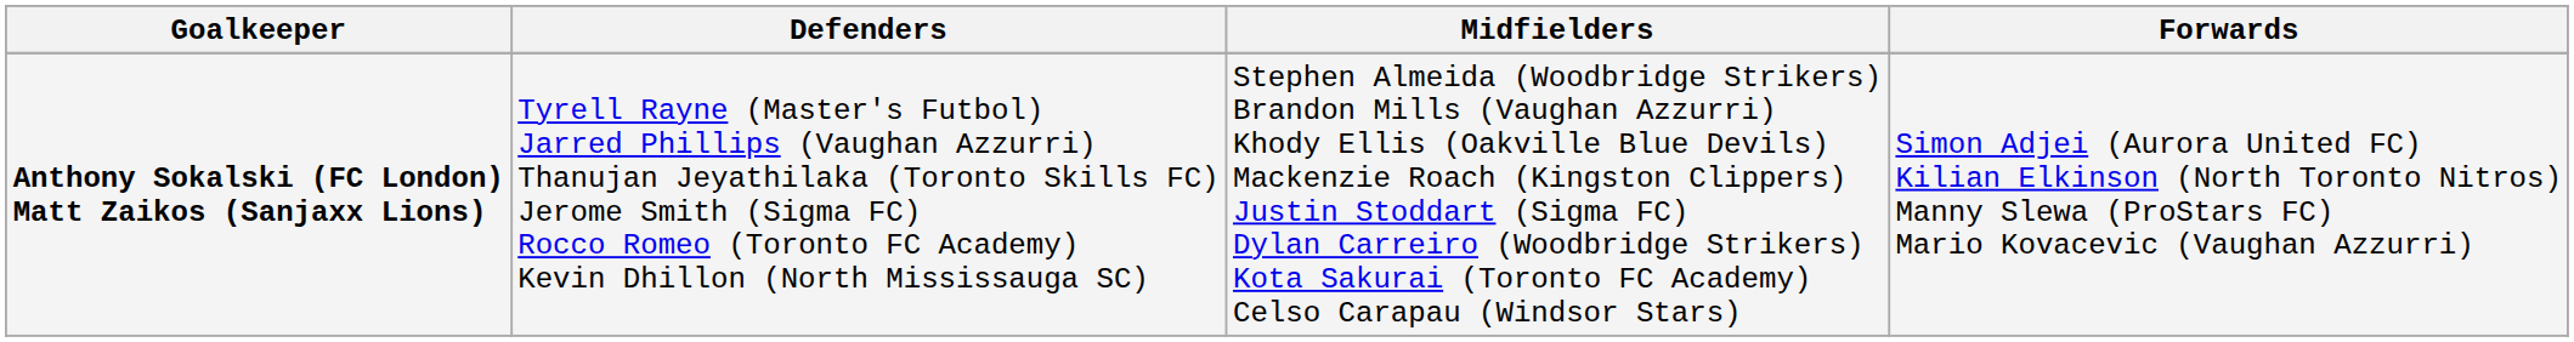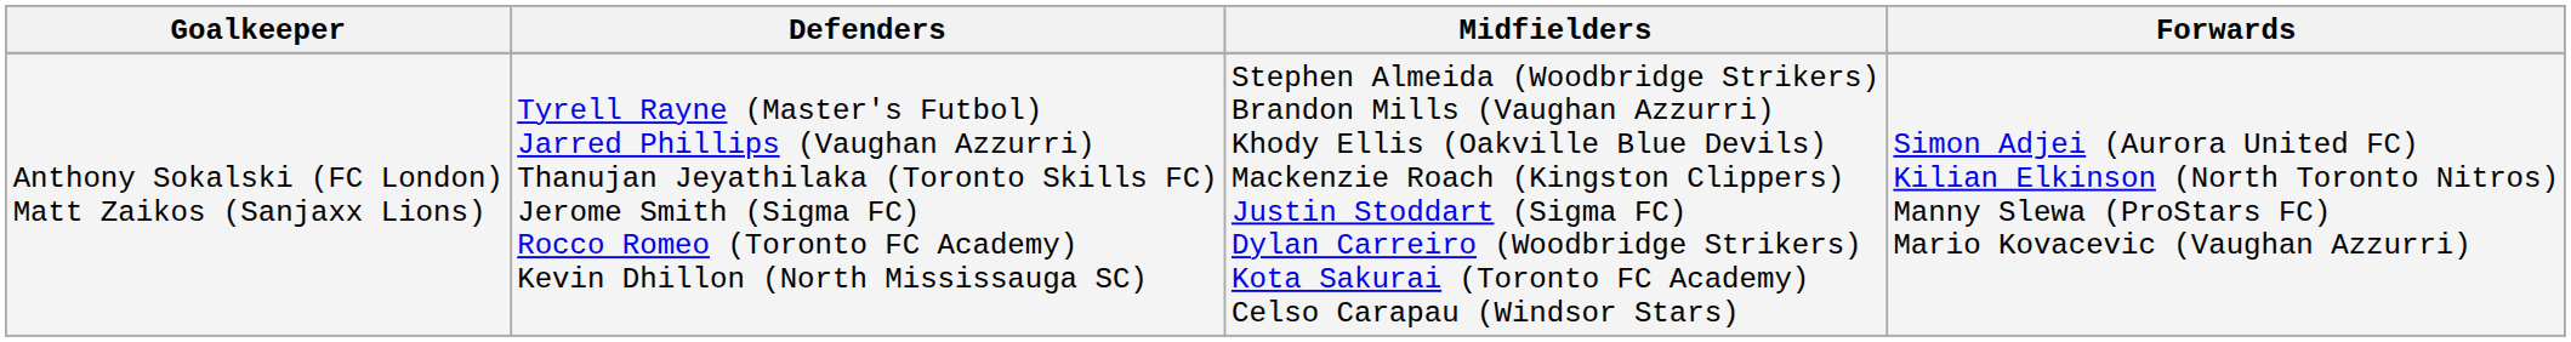Anthony Sokalski (FC London) Matt Zaikos (Sanjaxx Lions) | Goalkeeper: bold -> normal
